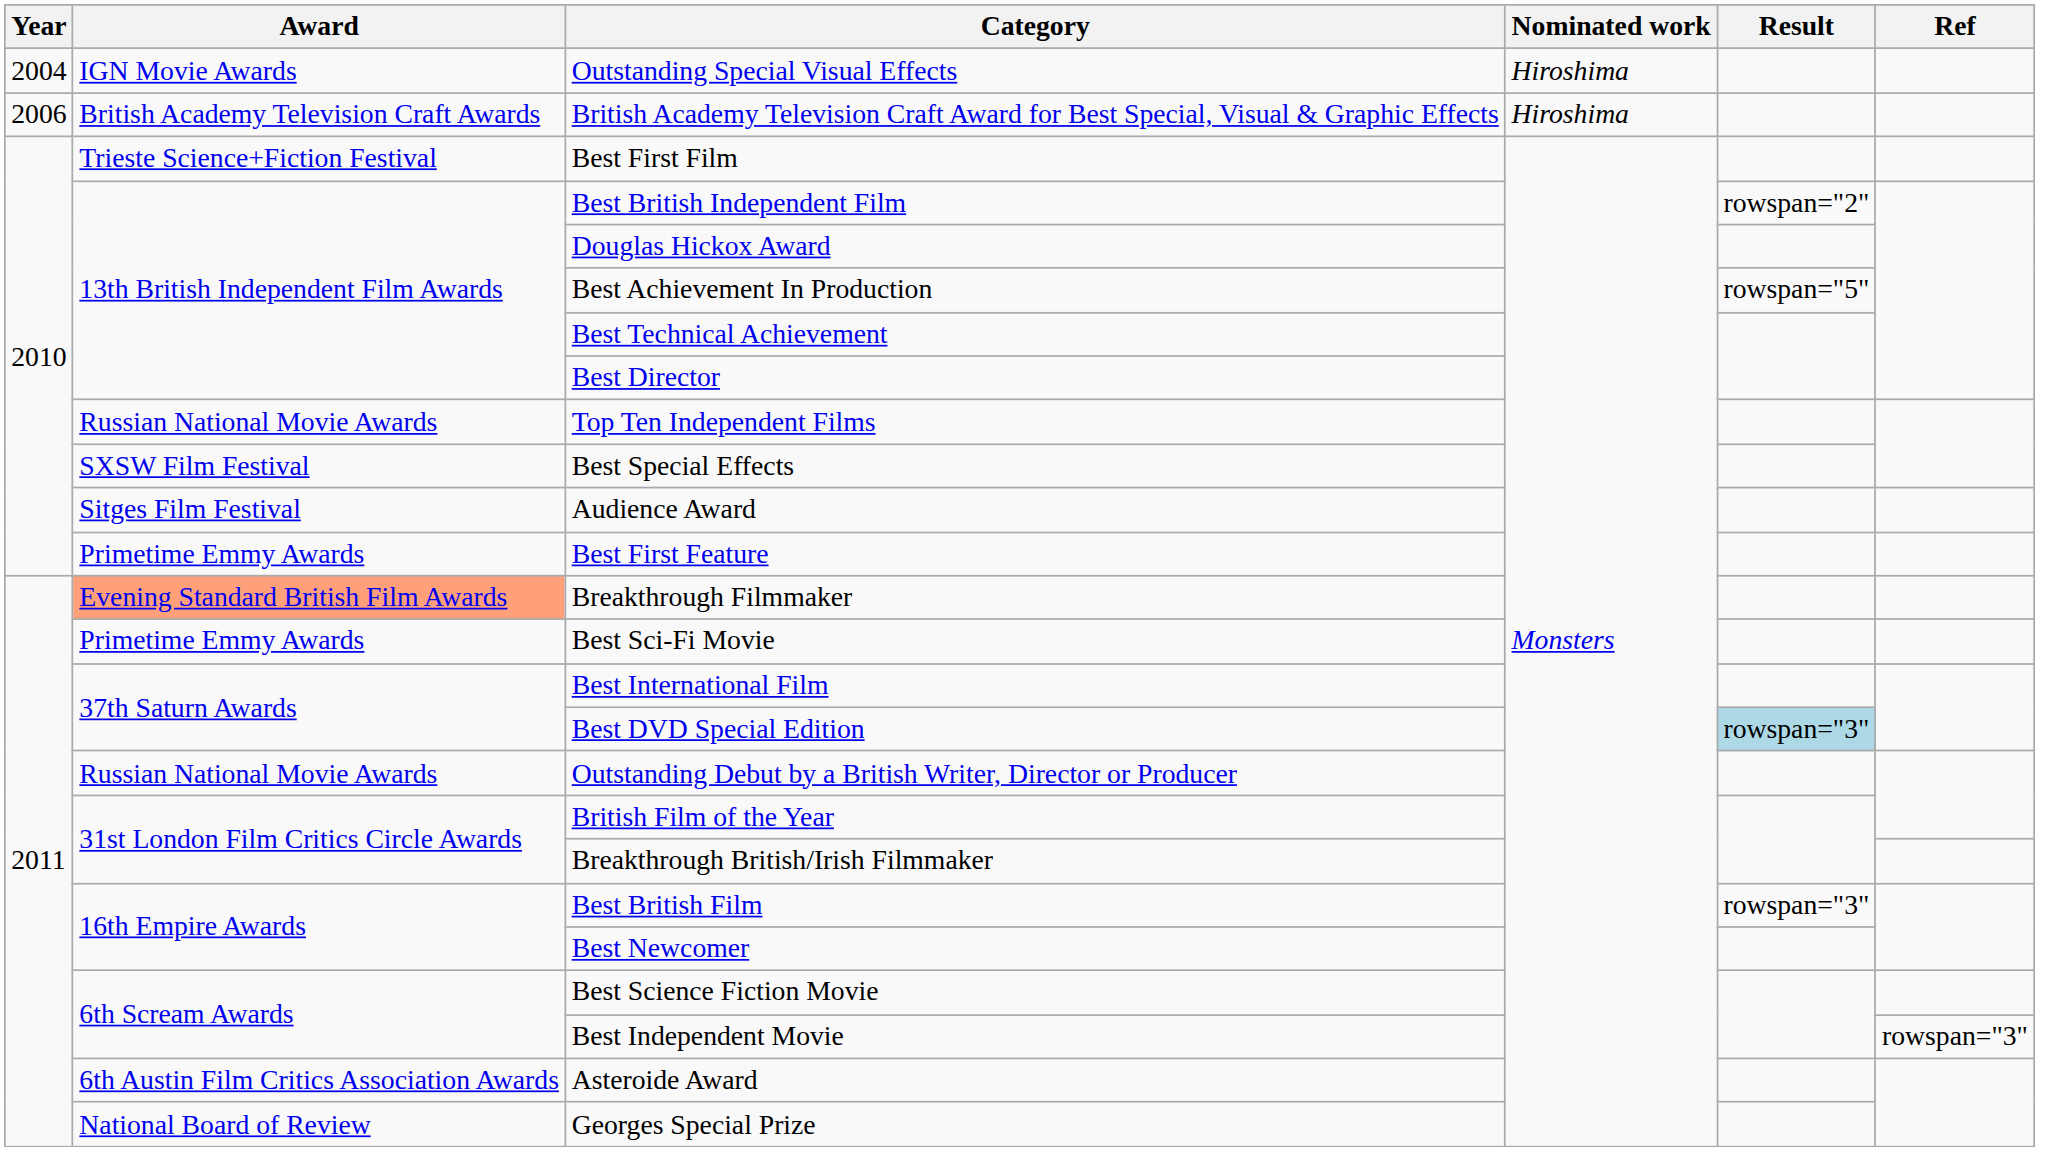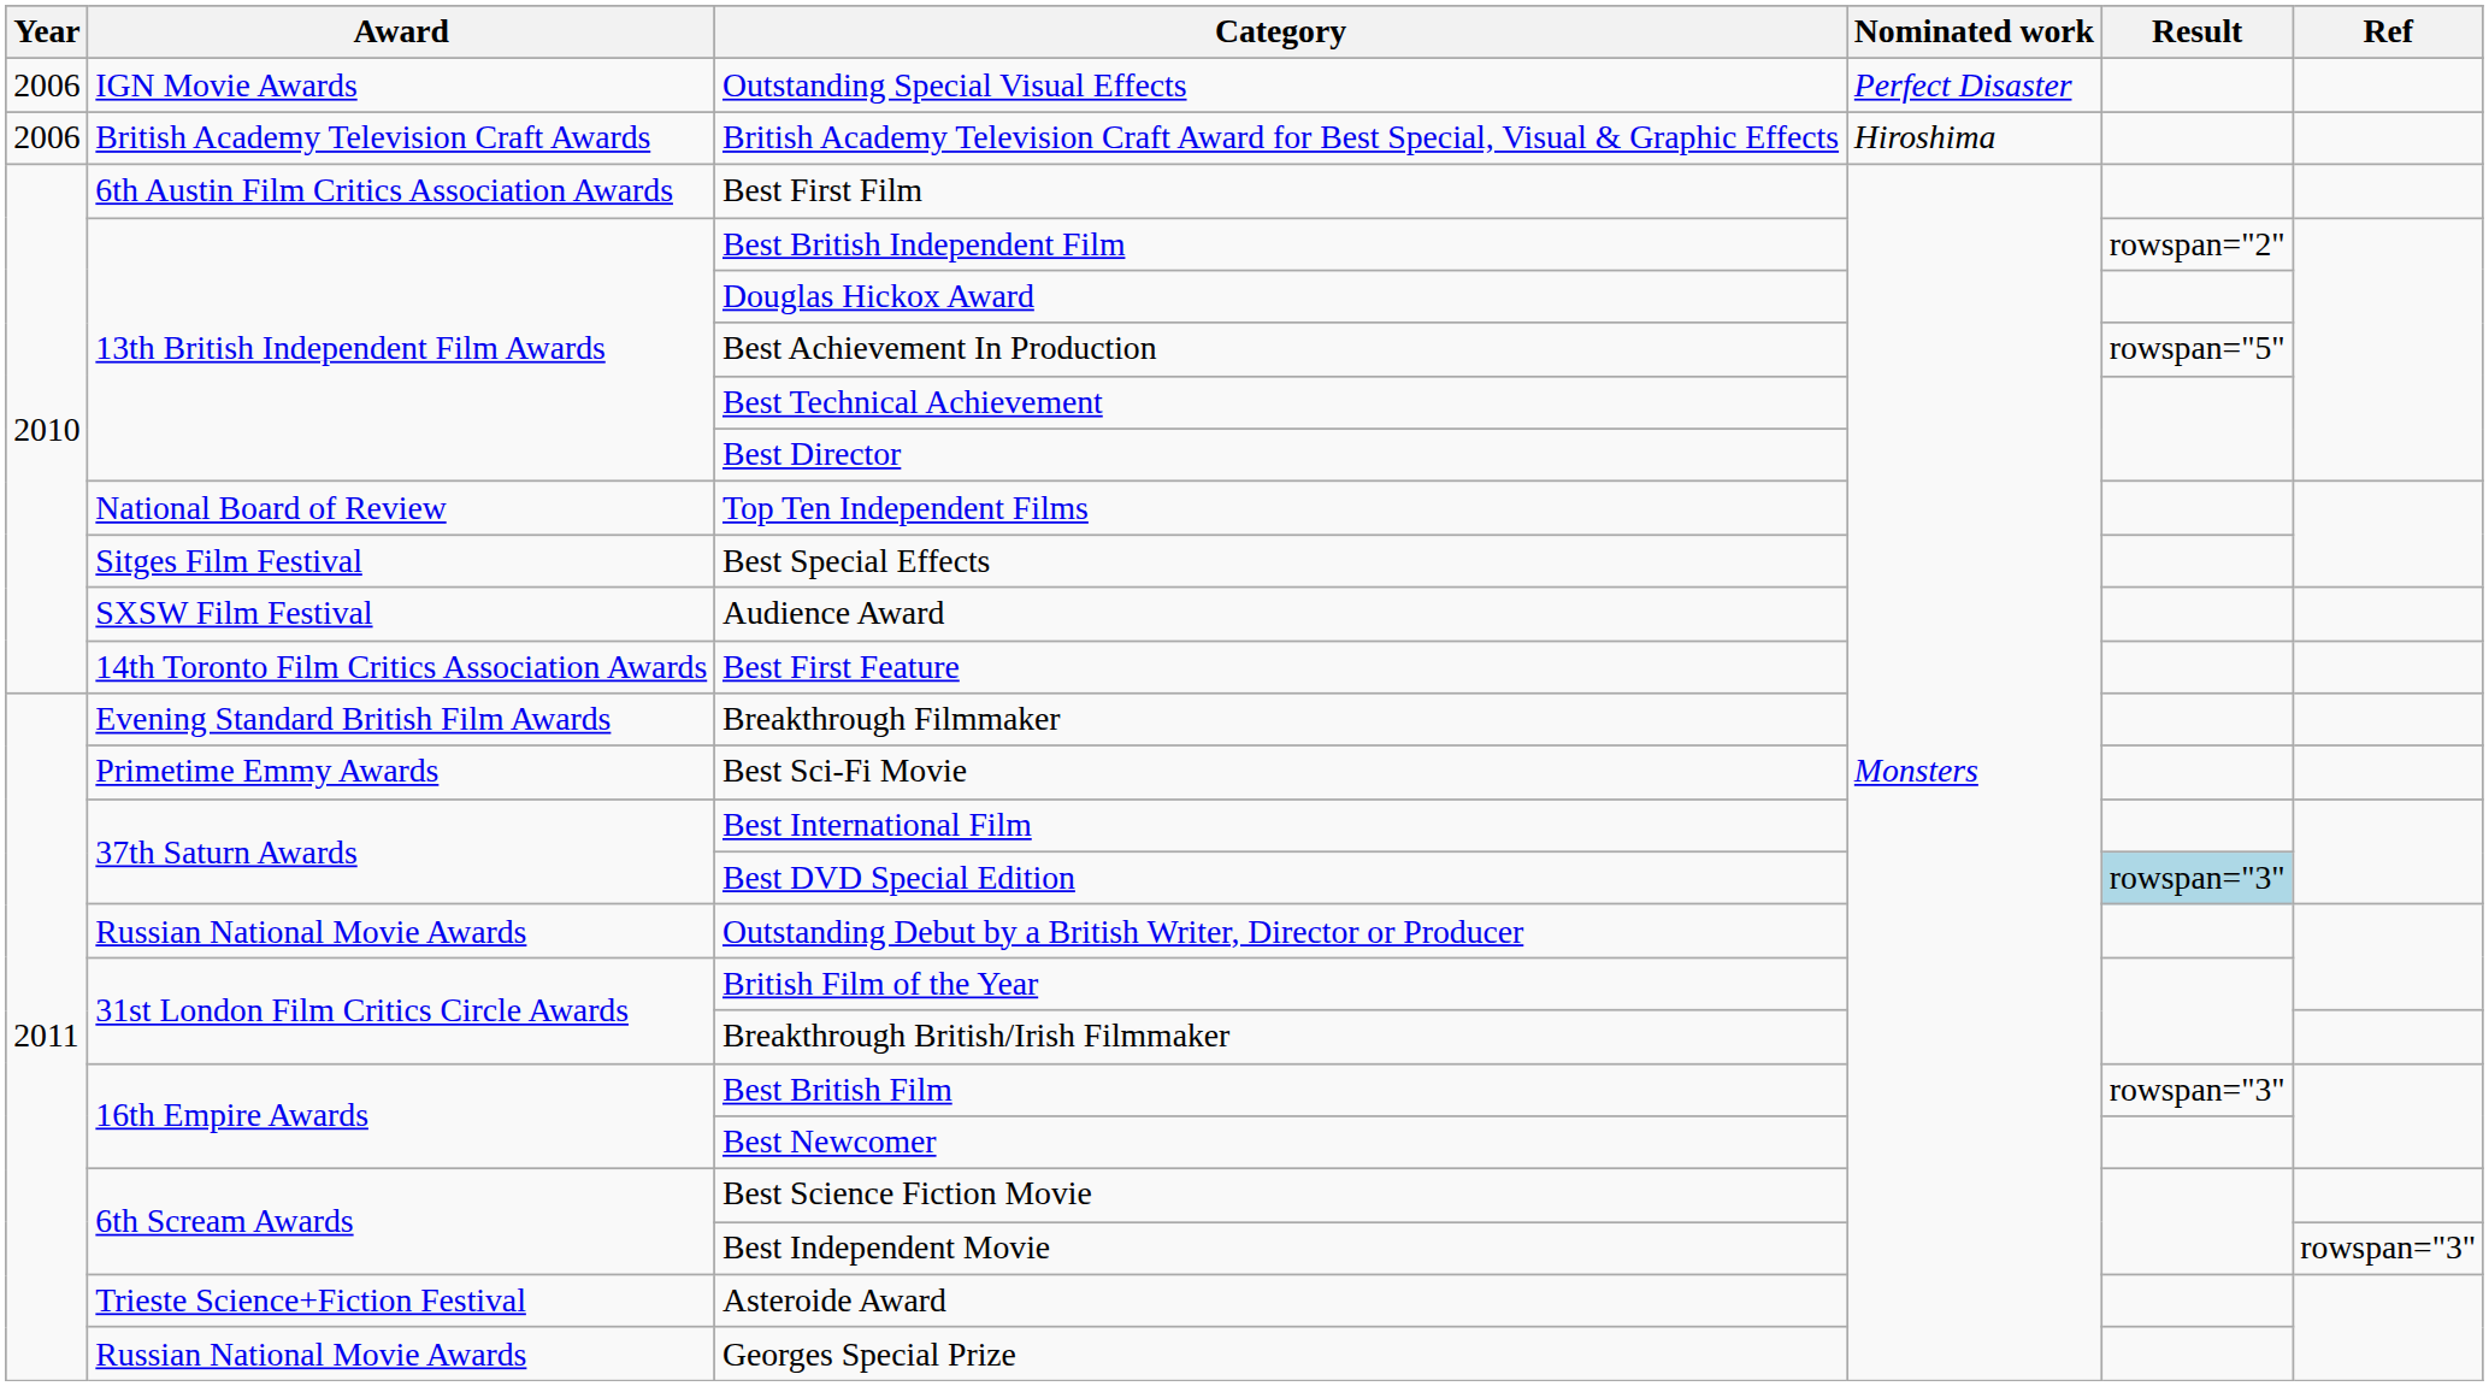Outstanding Special Visual Effects | Year: 2004 -> 2006
Outstanding Special Visual Effects | Nominated work: Hiroshima -> Perfect Disaster
Best First Film | Award: Trieste Science+Fiction Festival -> 6th Austin Film Critics Association Awards
Top Ten Independent Films | Award: Russian National Movie Awards -> National Board of Review
Best Special Effects | Award: SXSW Film Festival -> Sitges Film Festival
Audience Award | Award: Sitges Film Festival -> SXSW Film Festival
Best First Feature | Award: Primetime Emmy Awards -> 14th Toronto Film Critics Association Awards
Breakthrough Filmmaker | Award: lightsalmon background -> no background
Asteroide Award | Award: 6th Austin Film Critics Association Awards -> Trieste Science+Fiction Festival
Georges Special Prize | Award: National Board of Review -> Russian National Movie Awards
